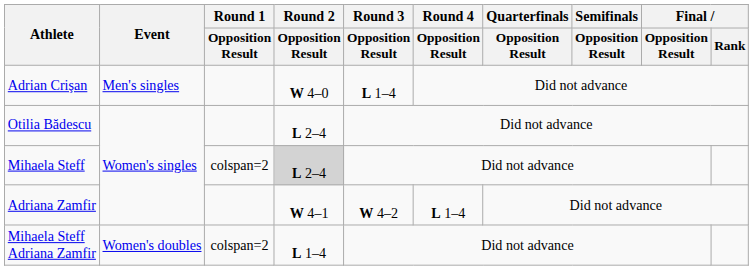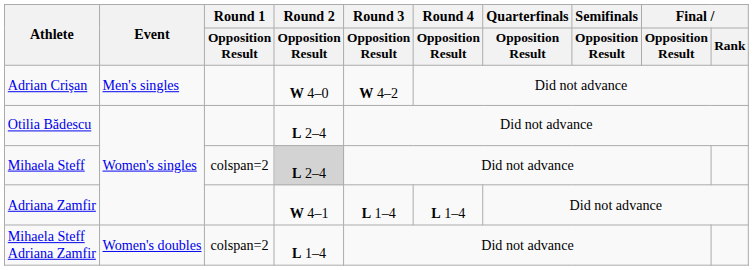Adrian Crişan | Round 3 / Opposition Result: L 1–4 -> W 4–2
Adriana Zamfir | Round 3 / Opposition Result: W 4–2 -> L 1–4
